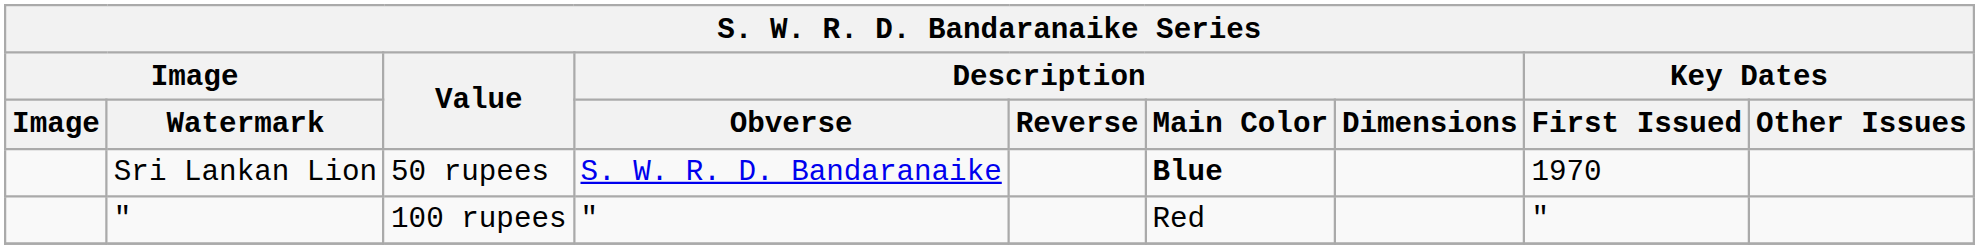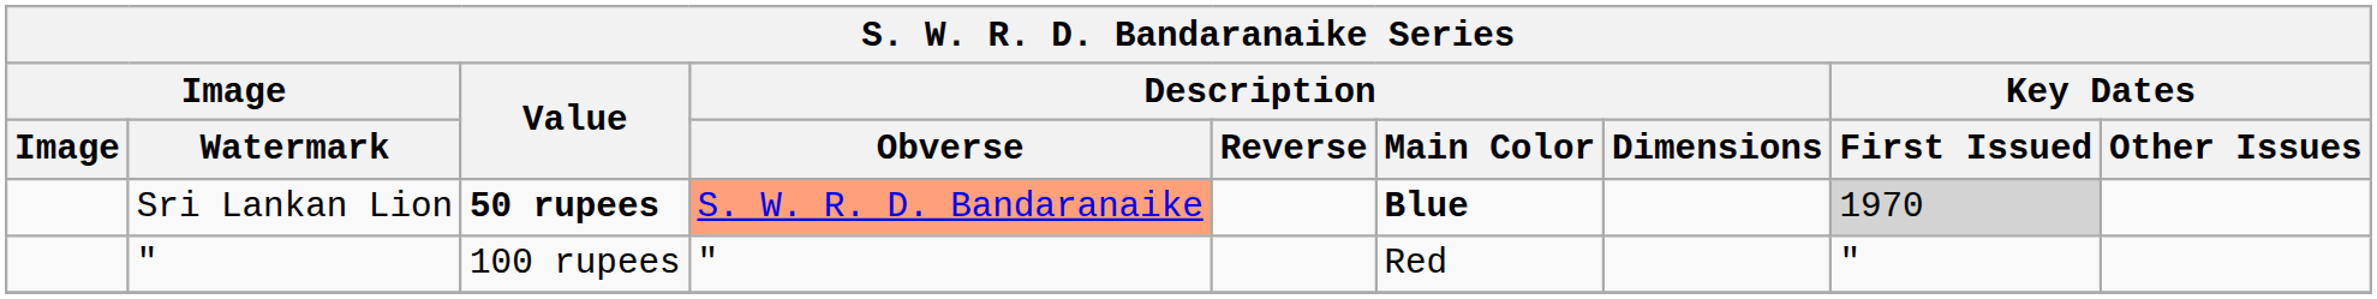Sri Lankan Lion | Value: normal -> bold
Sri Lankan Lion | Description / Obverse: no background -> lightsalmon background
Sri Lankan Lion | Key Dates / First Issued: no background -> lightgrey background
